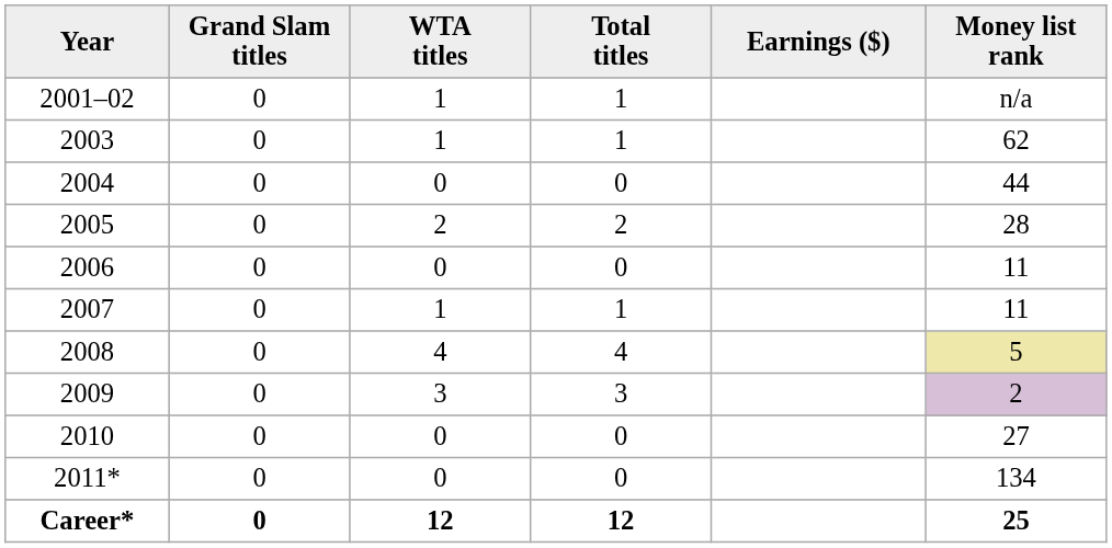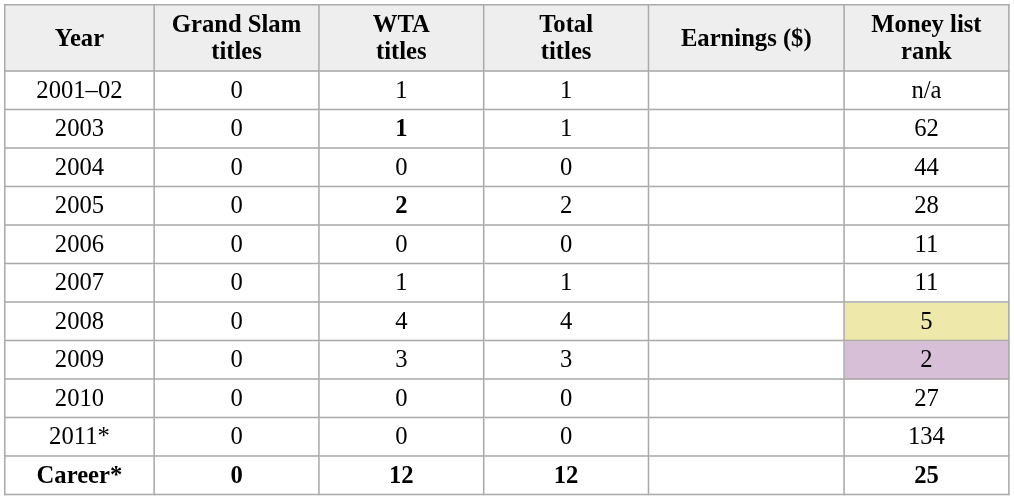2003 | column 3: normal -> bold
2005 | column 3: normal -> bold
